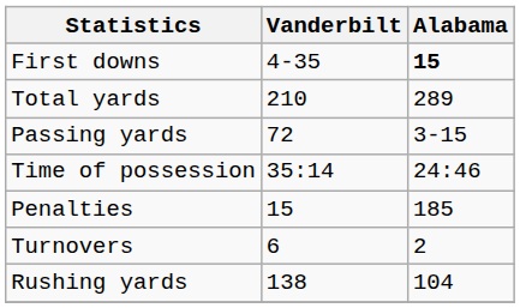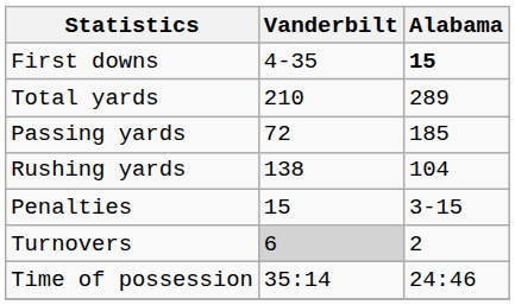Passing yards | Alabama: 3-15 -> 185
rows swapped: Rushing yards <-> Time of possession
Penalties | Alabama: 185 -> 3-15
Turnovers | Vanderbilt: no background -> lightgrey background
